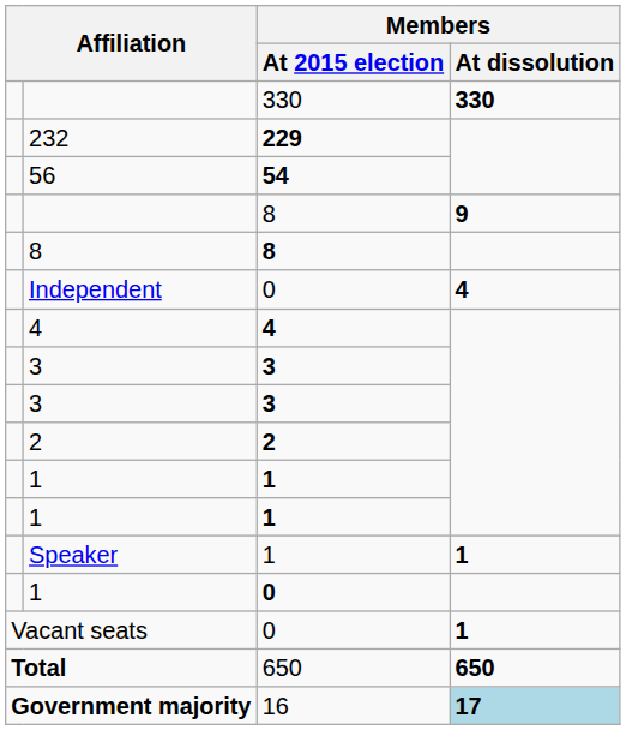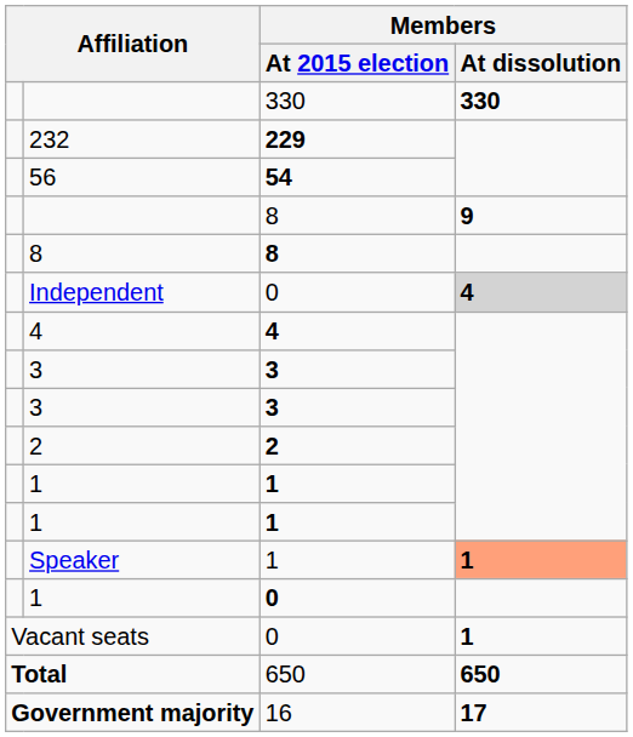Independent | Members / At dissolution: no background -> lightgrey background
Speaker | Members / At dissolution: no background -> lightsalmon background
Government majority | Members / At dissolution: lightblue background -> no background
